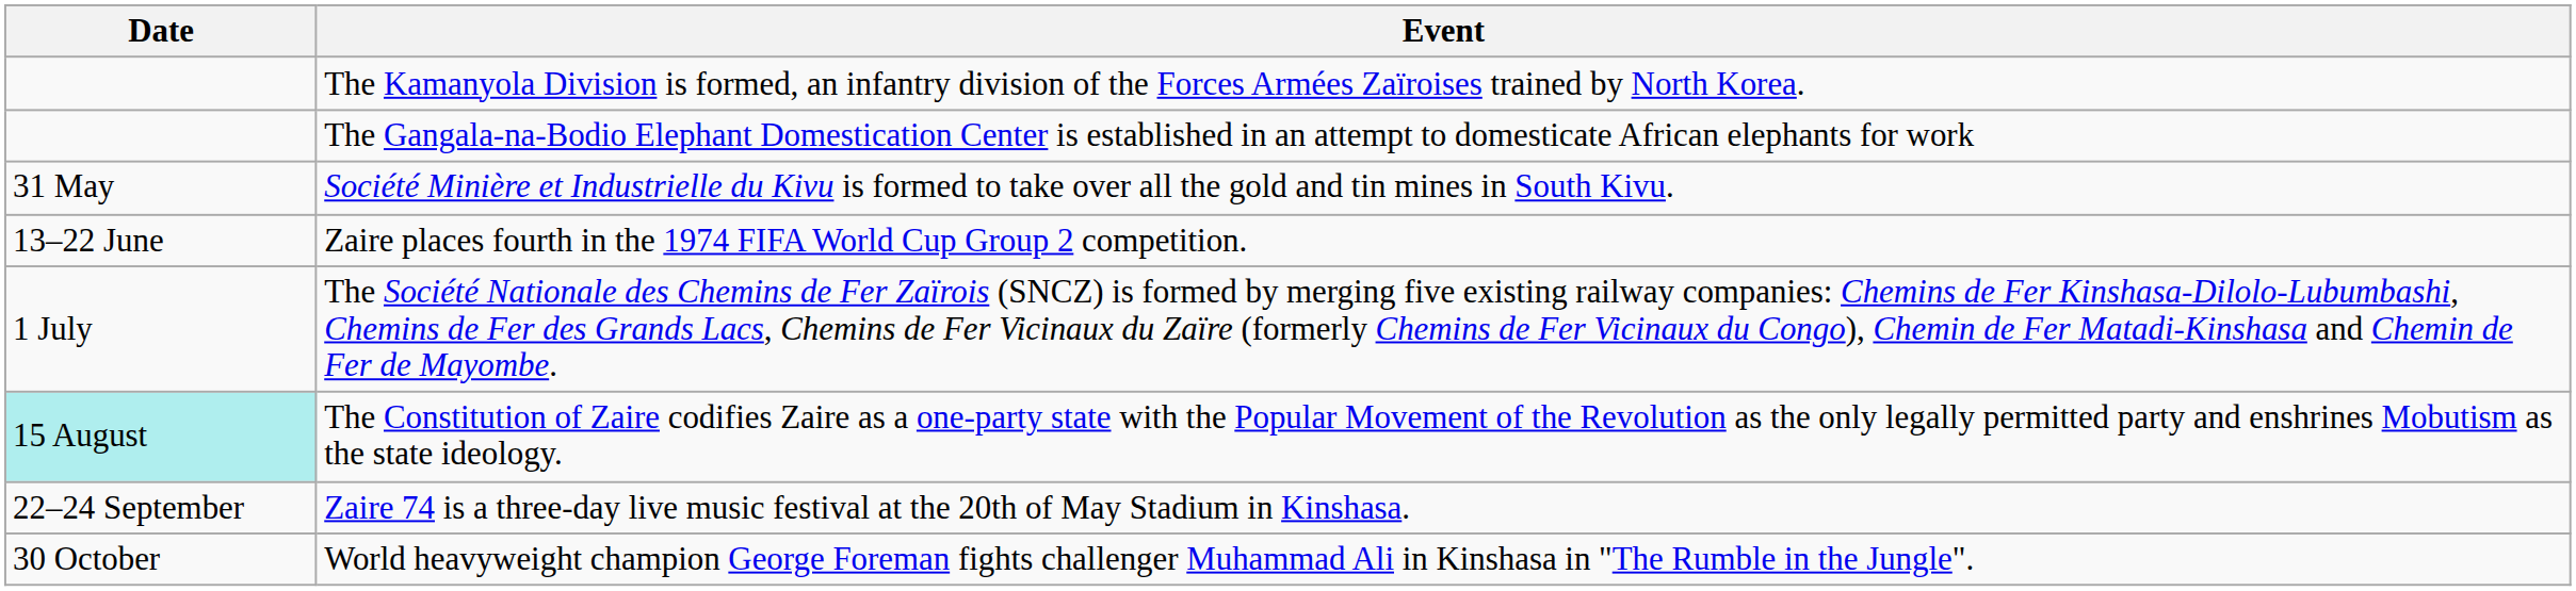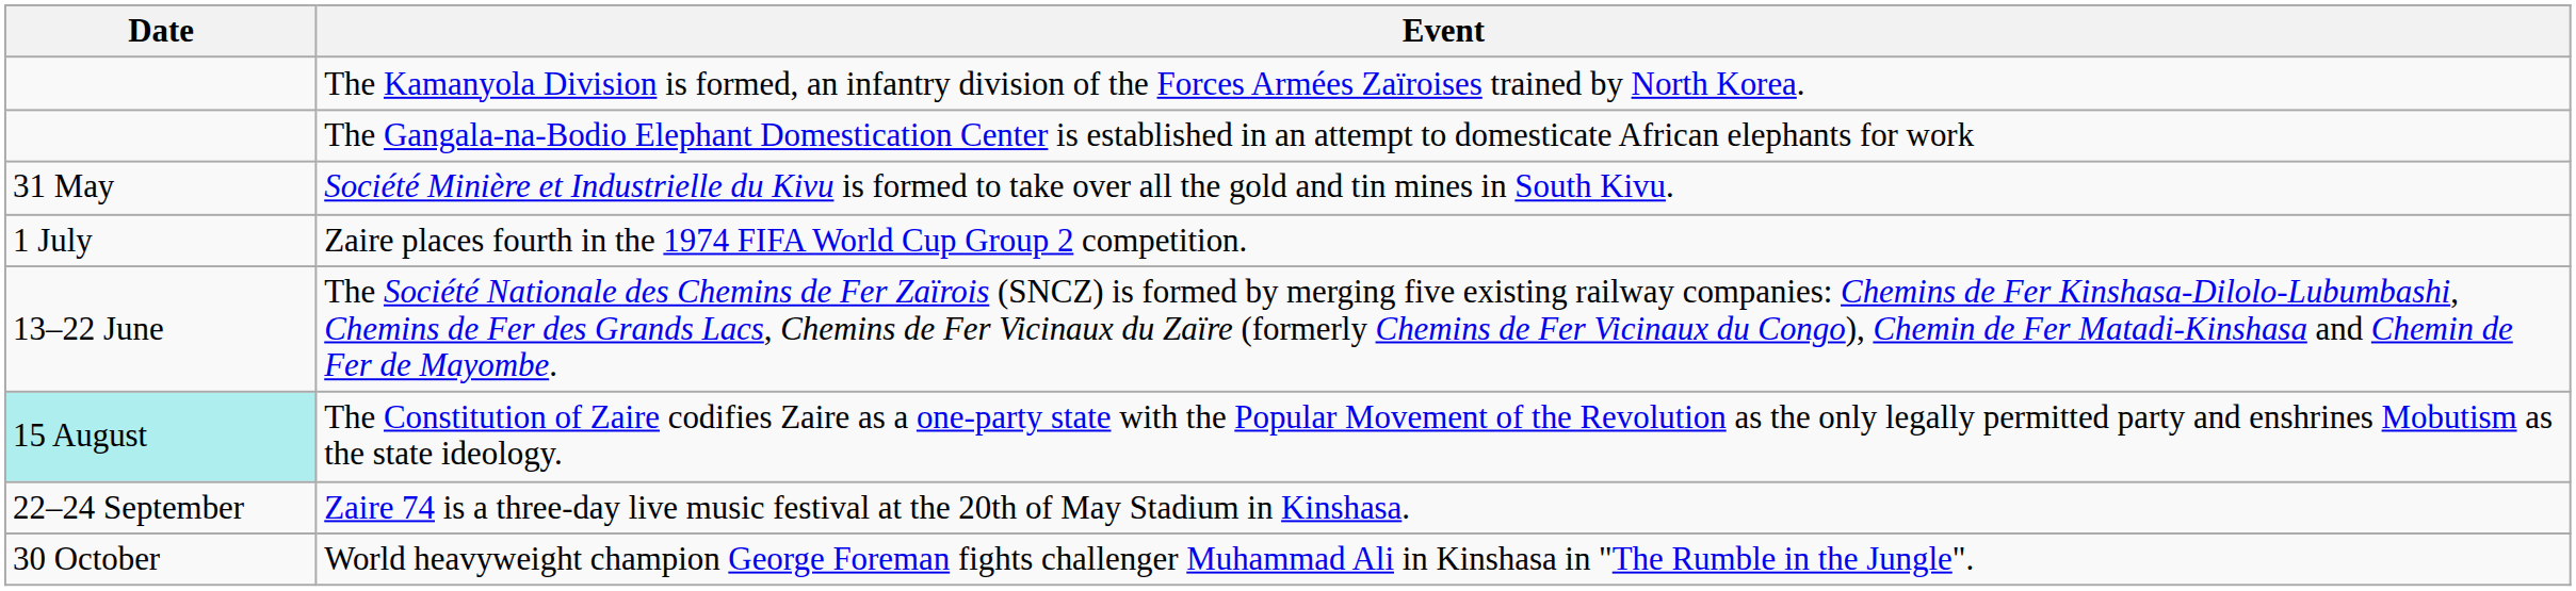row 5 | Date: 13–22 June -> 1 July
row 6 | Date: 1 July -> 13–22 June
